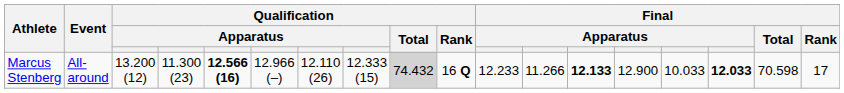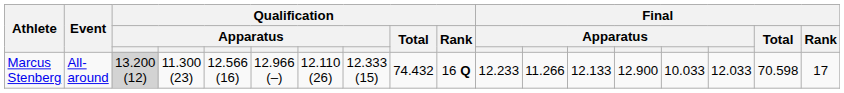row 4 | column 3: no background -> lightgrey background
row 4 | column 5: bold -> normal
row 4 | Qualification / Total: lightgrey background -> no background
row 4 | column 13: bold -> normal
row 4 | column 16: bold -> normal
